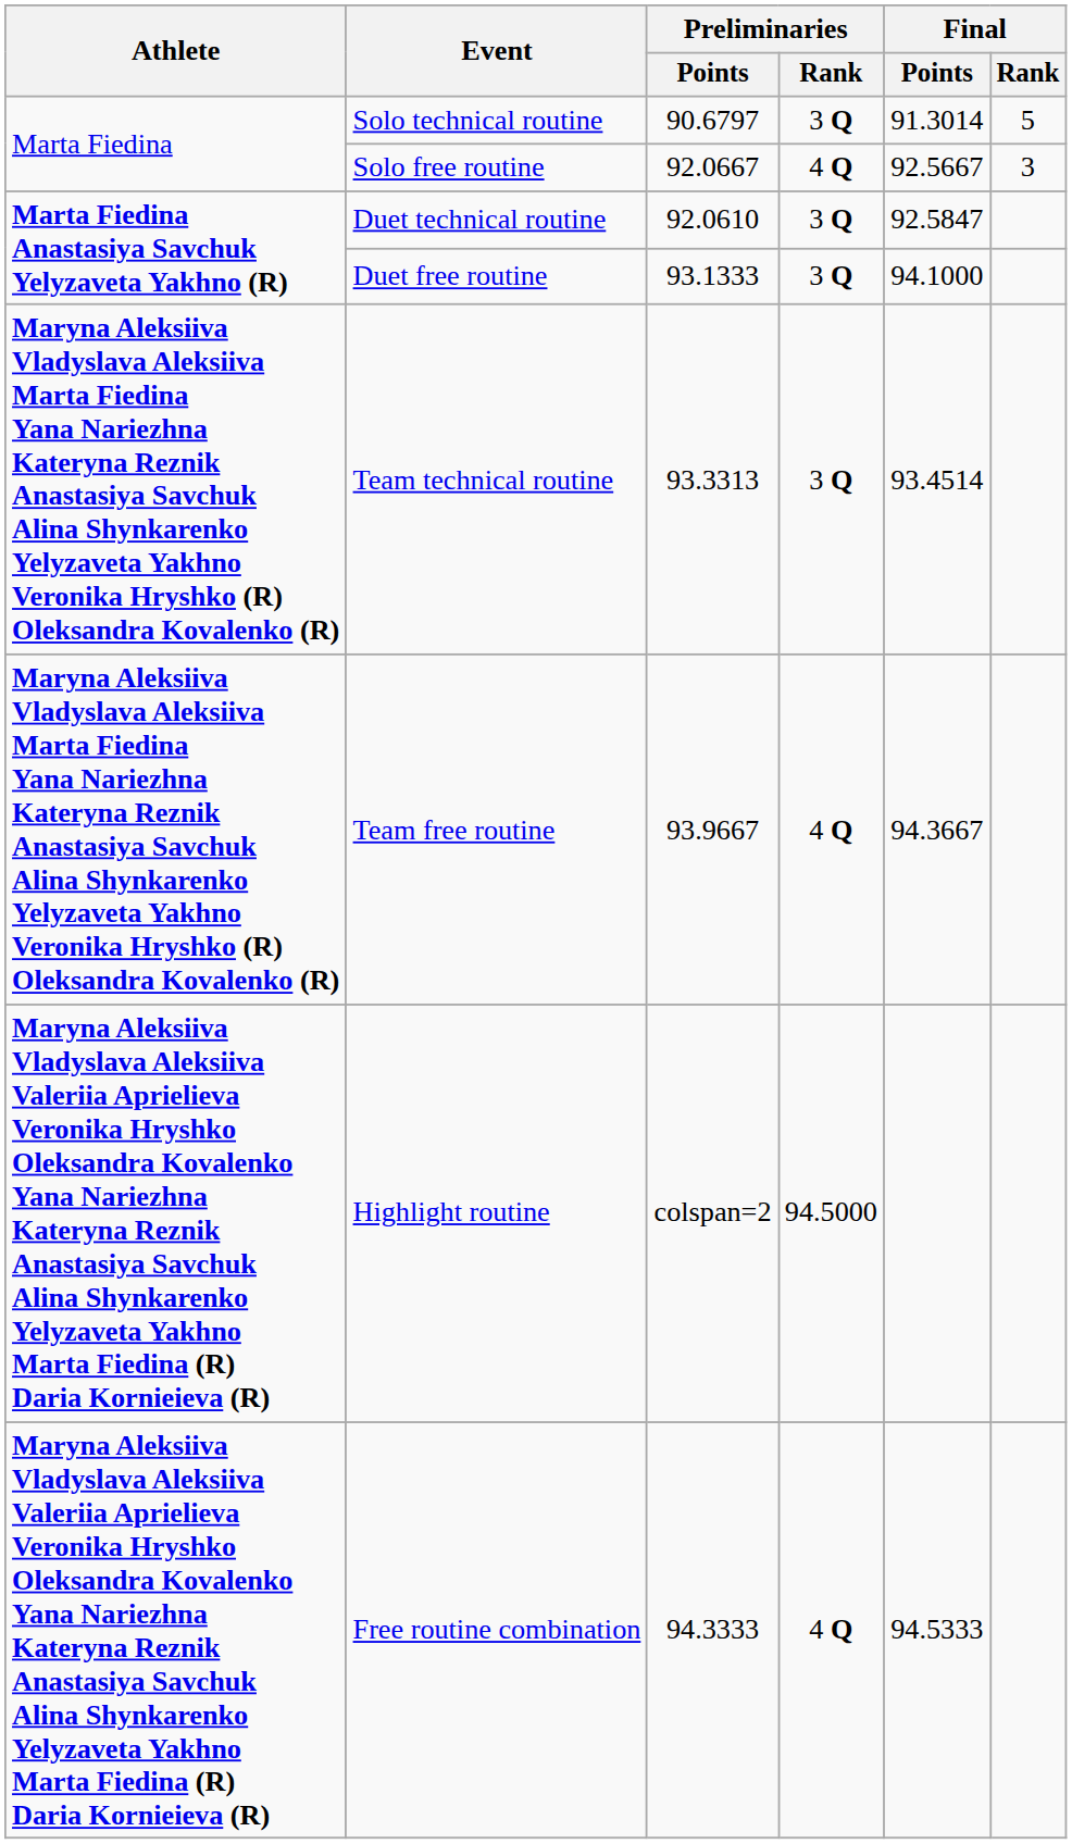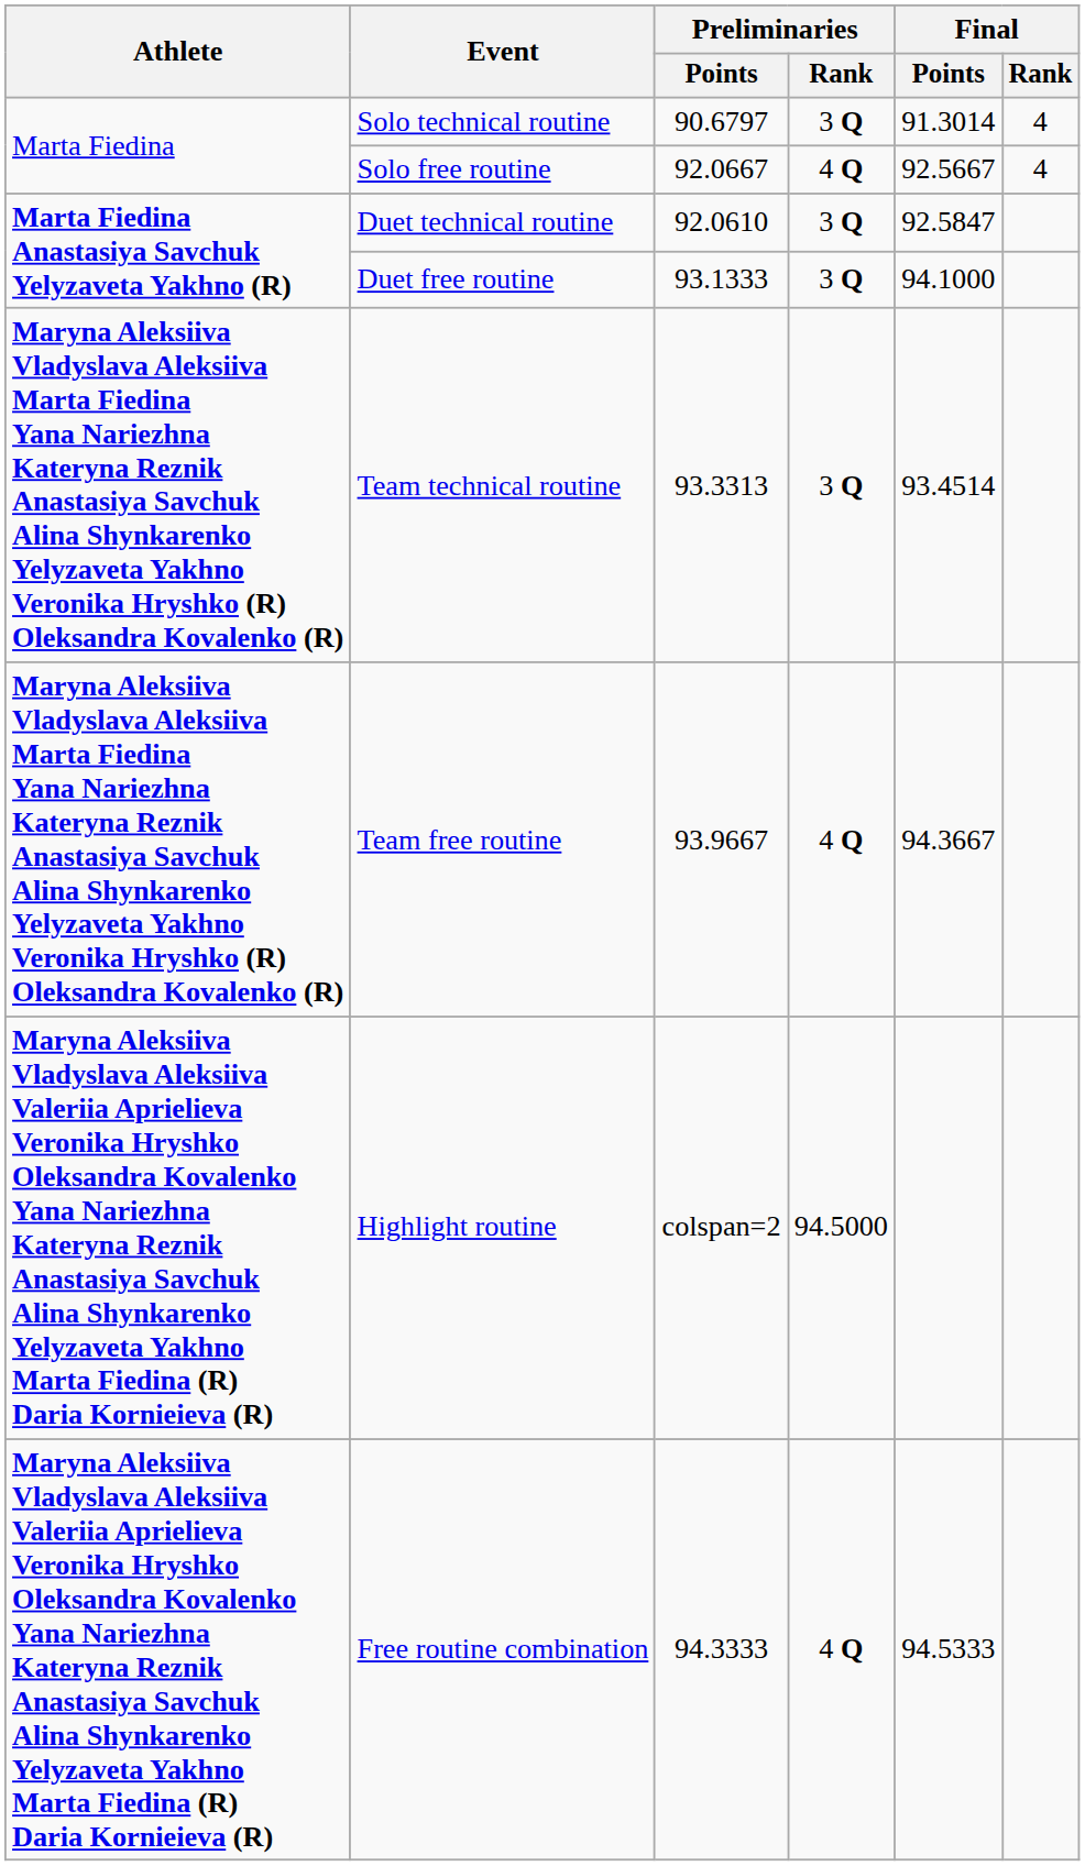Solo technical routine | Final / Rank: 5 -> 4
Solo free routine | Final / Rank: 3 -> 4
